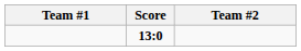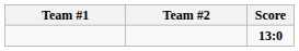columns swapped: Score <-> Team #2
